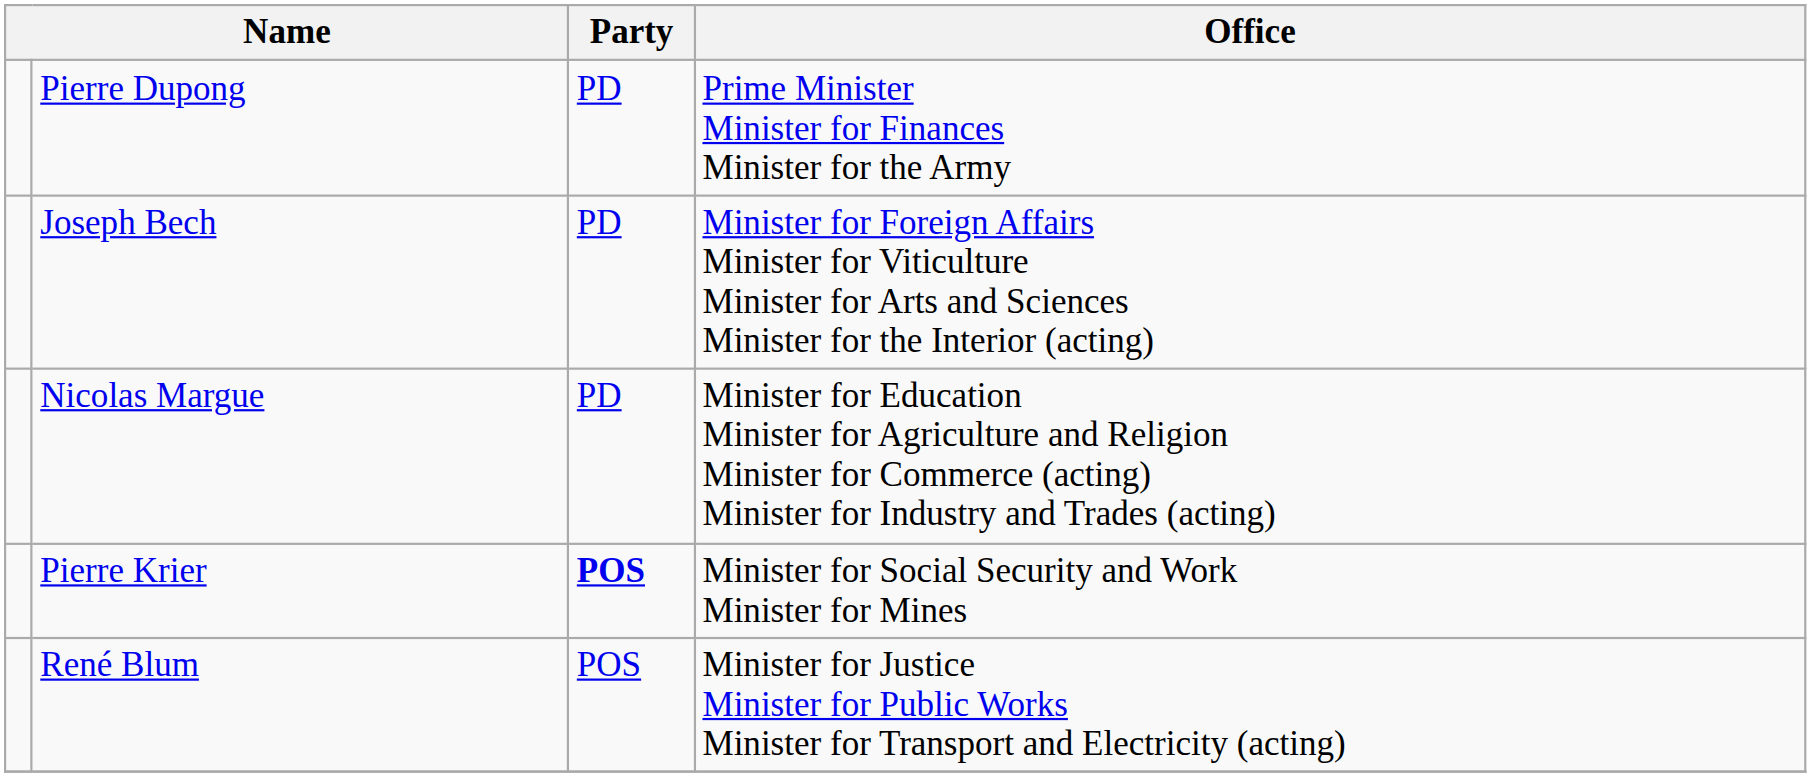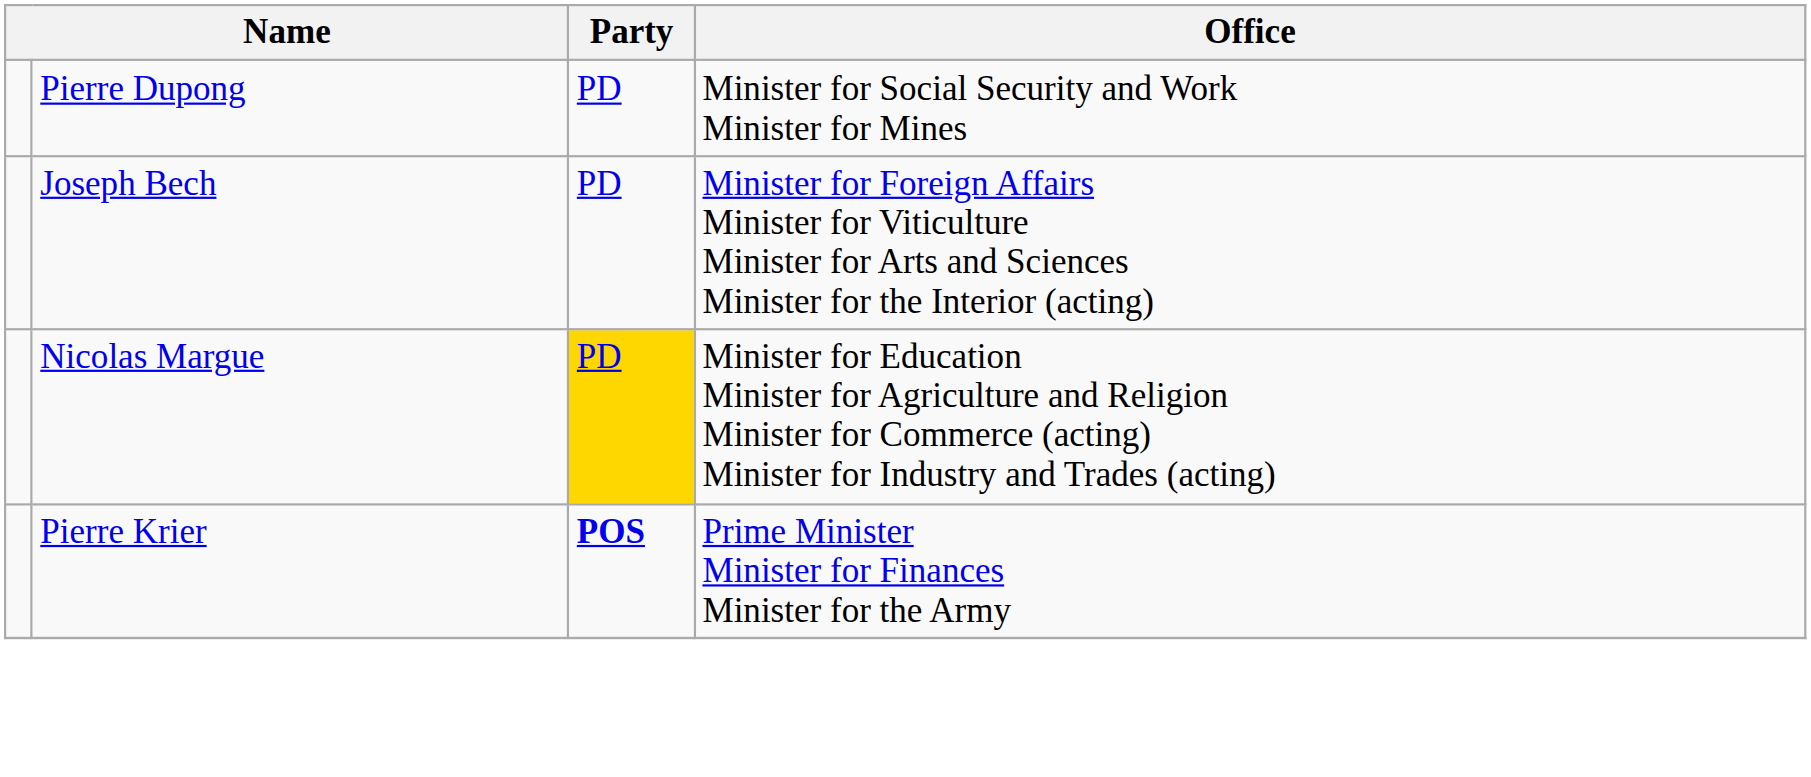Pierre Dupong | Office: Prime Minister Minister for Finances Minister for the Army -> Minister for Social Security and Work Minister for Mines
Nicolas Margue | Party: no background -> gold background
Pierre Krier | Office: Minister for Social Security and Work Minister for Mines -> Prime Minister Minister for Finances Minister for the Army
- row: René Blum | POS | Minister for Justice Minister for Public Works Minister for Transport and Electricity (acting)
